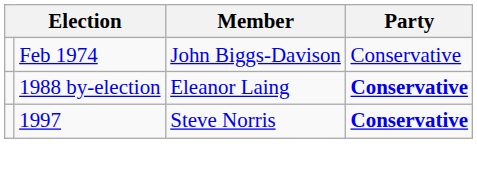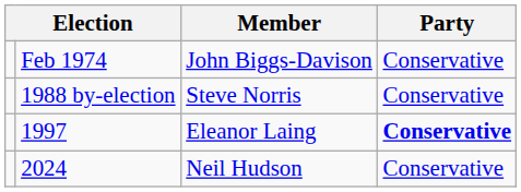1988 by-election | Member: Eleanor Laing -> Steve Norris
1988 by-election | Party: bold -> normal
1997 | Member: Steve Norris -> Eleanor Laing
+ row: 2024 | Neil Hudson | Conservative
